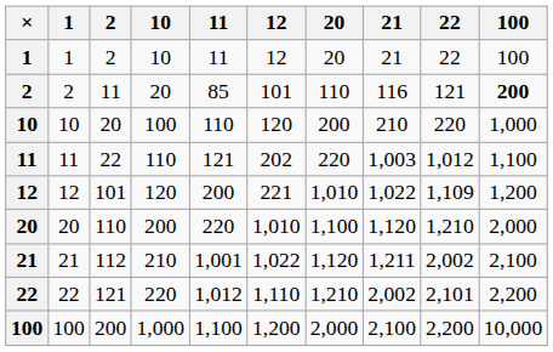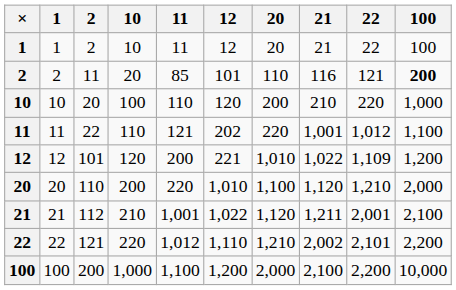row 5 | 21: 1,003 -> 1,001
row 8 | 22: 2,002 -> 2,001
